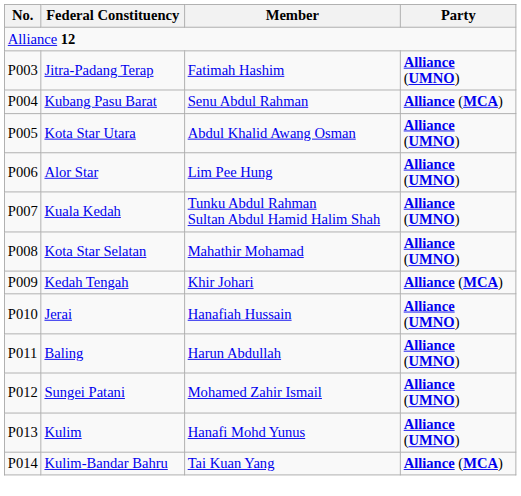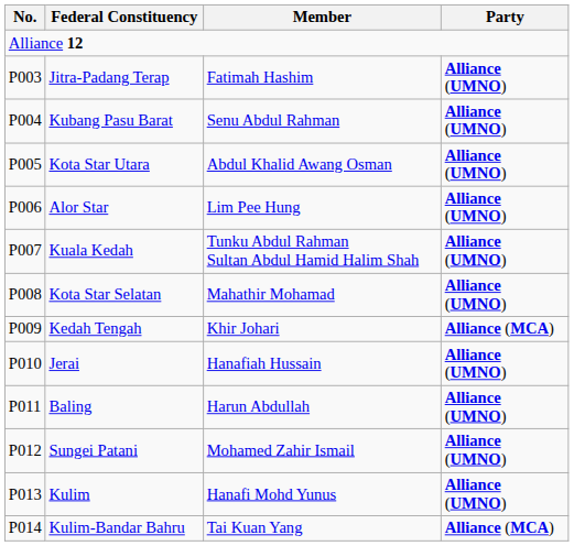Kubang Pasu Barat | Party: Alliance (MCA) -> Alliance (UMNO)
